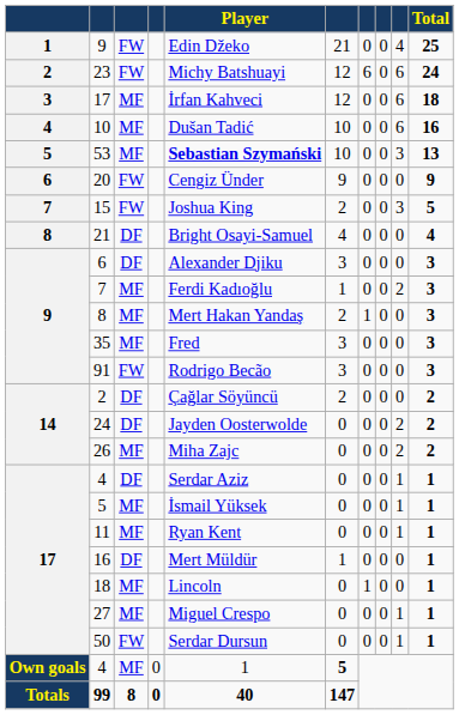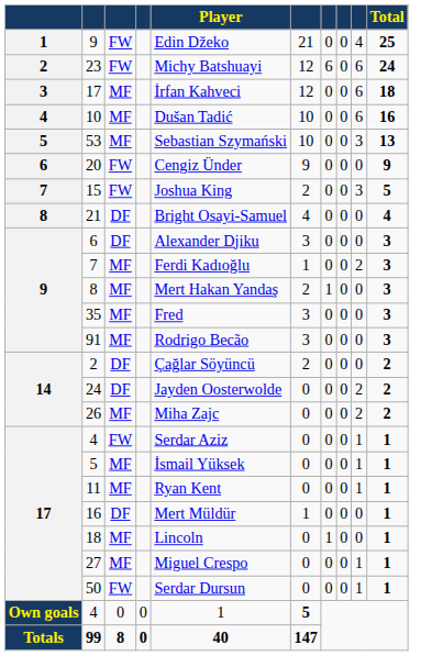53 | Player: bold -> normal
91 | column 3: FW -> MF
17 / 4 | column 3: DF -> FW
Own goals / 4 | column 3: MF -> 0
